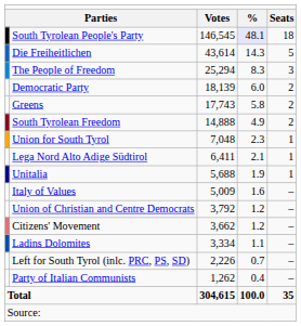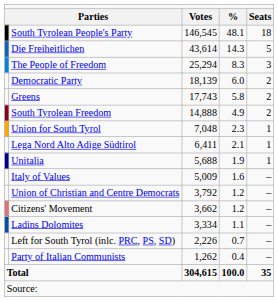South Tyrolean People's Party | column 4: lavender background -> no background
